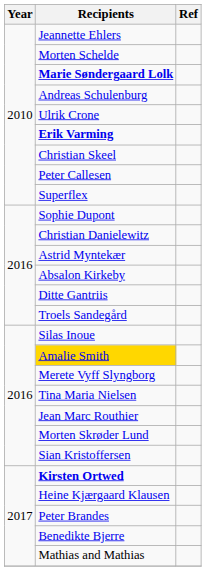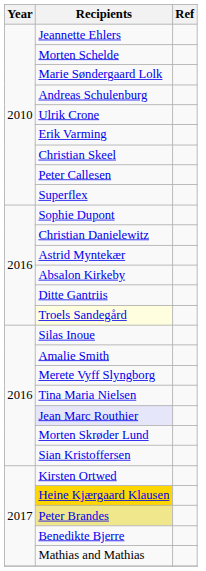Marie Søndergaard Lolk | Recipients: bold -> normal
Erik Varming | Recipients: bold -> normal
Troels Sandegård | Recipients: no background -> lightyellow background
Amalie Smith | Recipients: gold background -> no background
Jean Marc Routhier | Recipients: no background -> lavender background
Kirsten Ortwed | Recipients: bold -> normal
Heine Kjærgaard Klausen | Recipients: no background -> gold background
Peter Brandes | Recipients: no background -> khaki background
